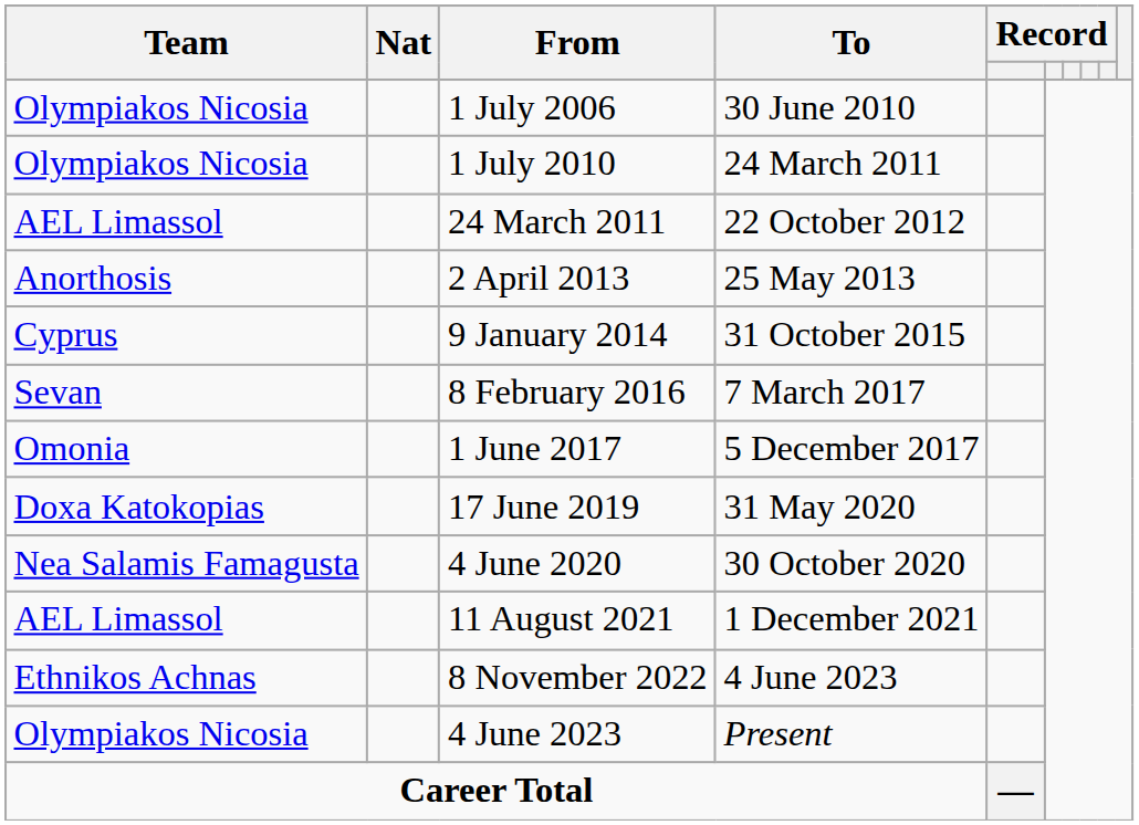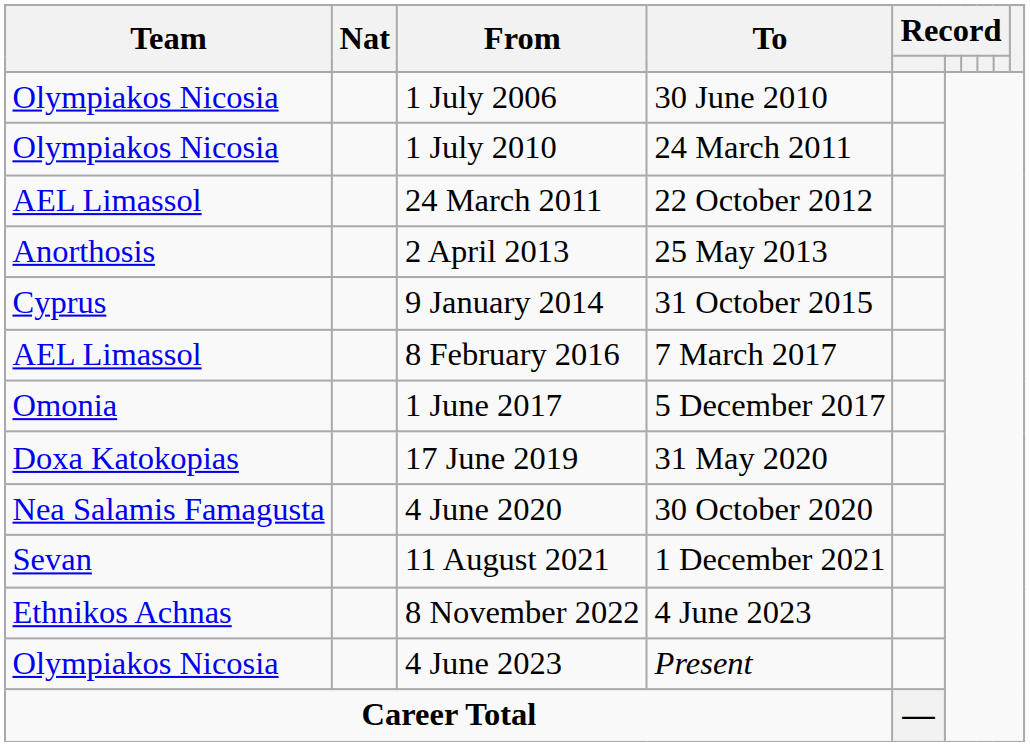8 February 2016 | Team: Sevan -> AEL Limassol
11 August 2021 | Team: AEL Limassol -> Sevan
